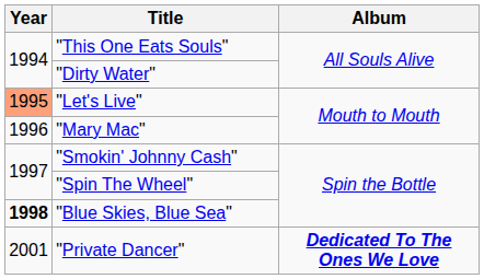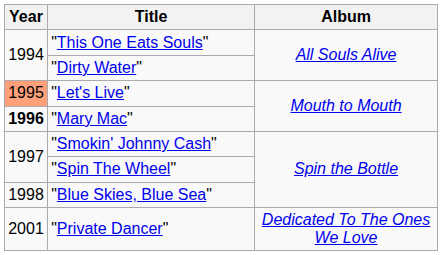"Mary Mac" | Year: normal -> bold
"Blue Skies, Blue Sea" | Year: bold -> normal
"Private Dancer" | Album: bold -> normal
